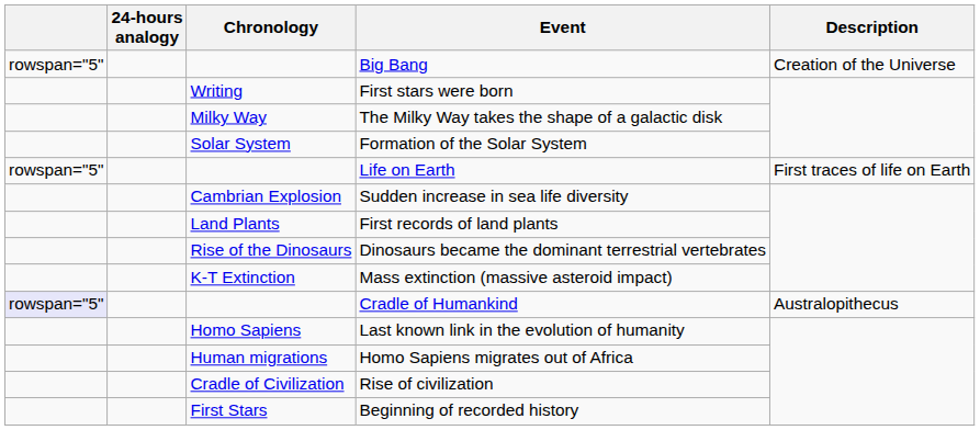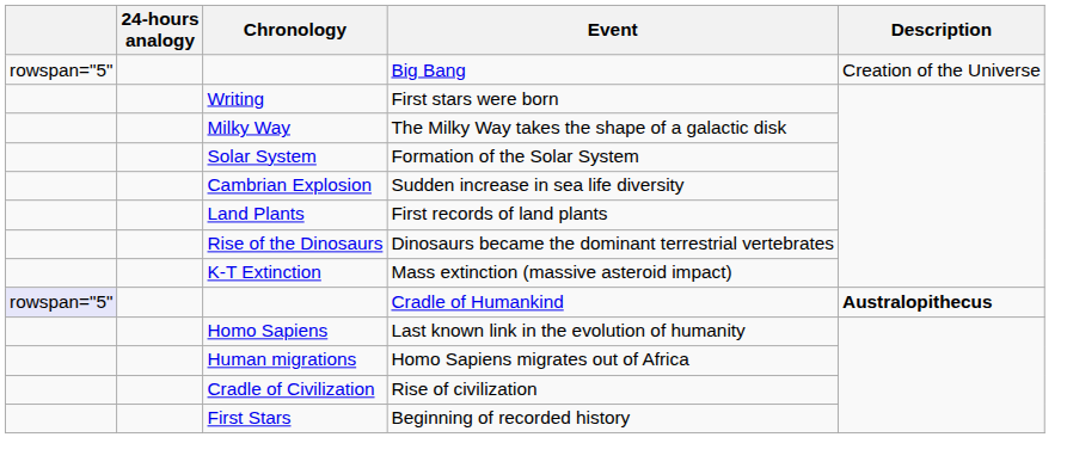- row: rowspan="5" | Life on Earth | First traces of life on Earth
Cradle of Humankind | Description: normal -> bold
